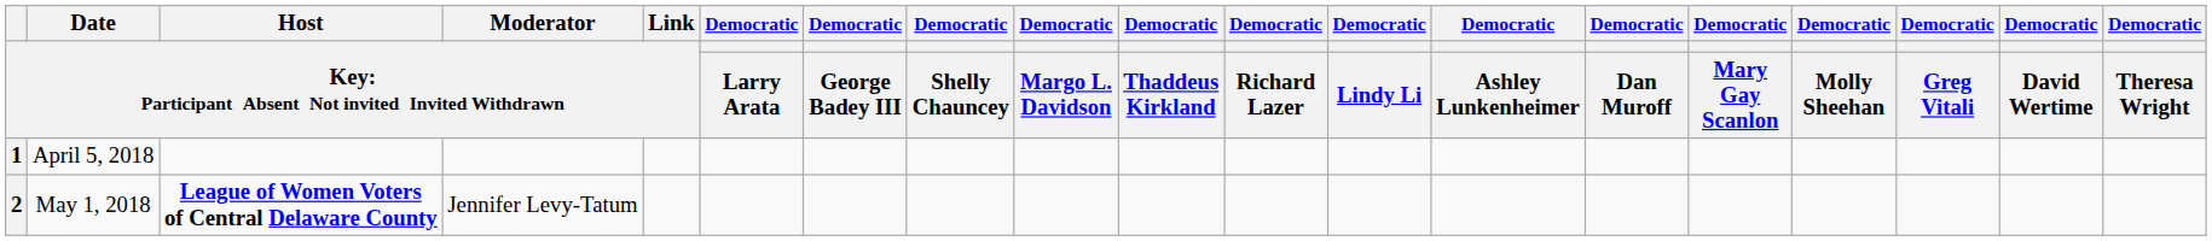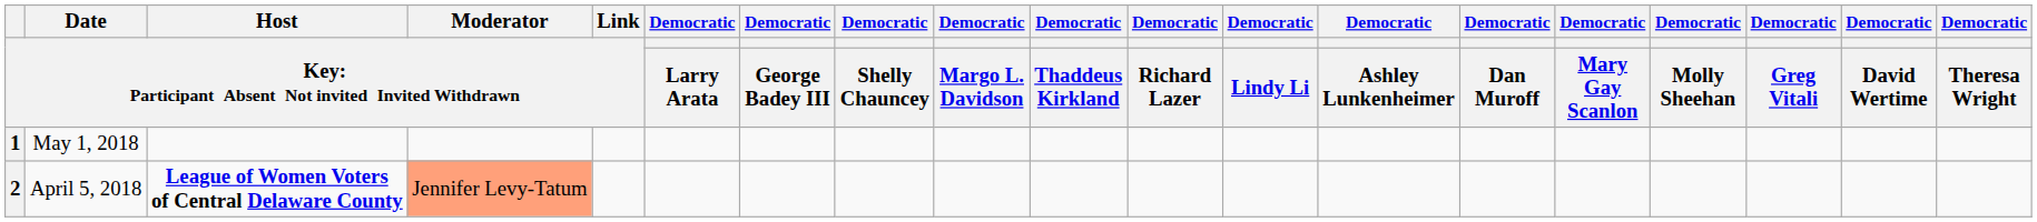1 | column 2: April 5, 2018 -> May 1, 2018
2 | column 2: May 1, 2018 -> April 5, 2018
2 | column 4: no background -> lightsalmon background
